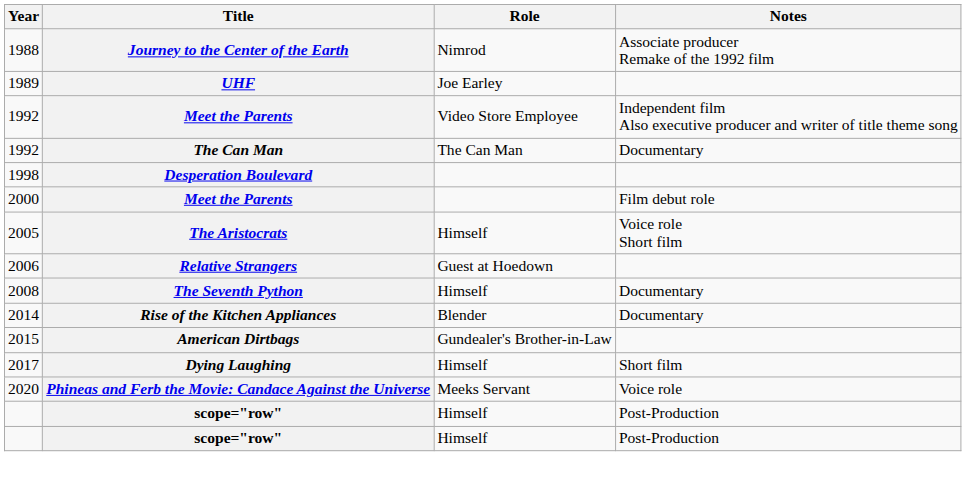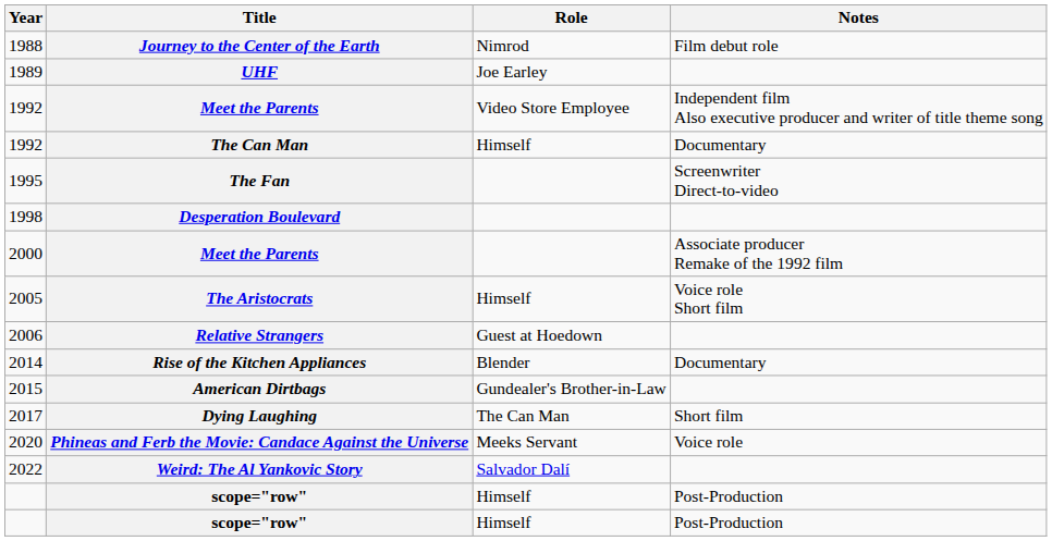1988 | Notes: Associate producer Remake of the 1992 film -> Film debut role
1992 / The Can Man | Role: The Can Man -> Himself
+ row: 1995 | The Fan | Screenwriter Direct-to-video
2000 | Notes: Film debut role -> Associate producer Remake of the 1992 film
- row: 2008 | The Seventh Python | Himself | Documentary
2017 | Role: Himself -> The Can Man
+ row: 2022 | Weird: The Al Yankovic Story | Salvador Dalí
